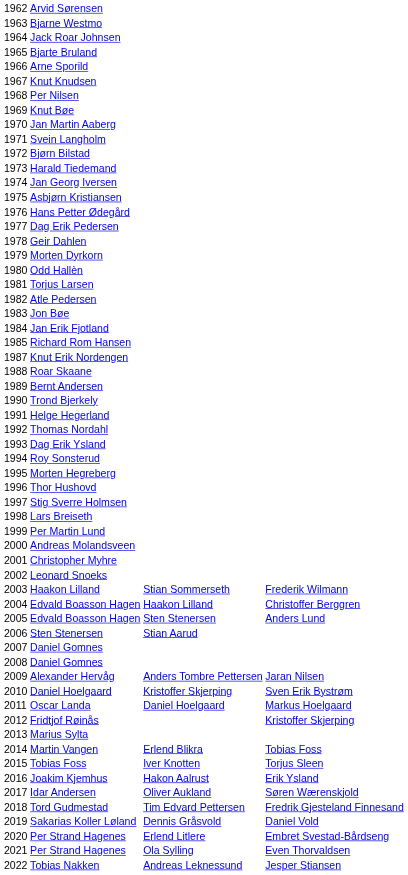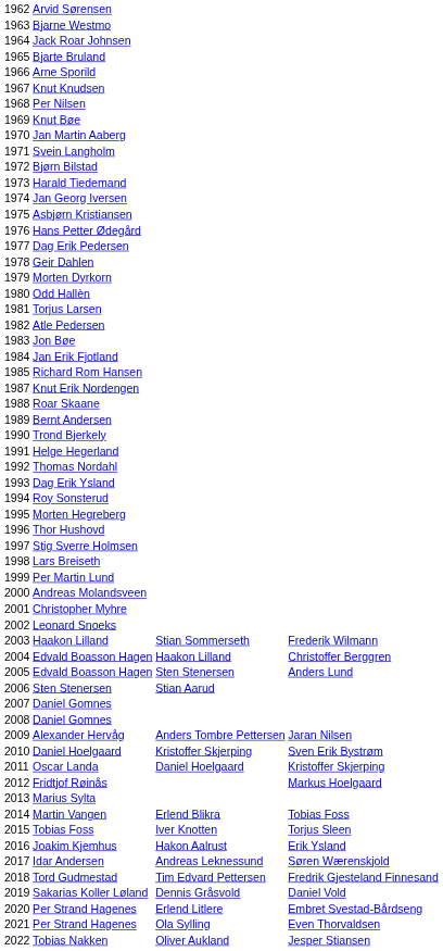Oscar Landa | column 4: Markus Hoelgaard -> Kristoffer Skjerping
Fridtjof Røinås | column 4: Kristoffer Skjerping -> Markus Hoelgaard
Idar Andersen | column 3: Oliver Aukland -> Andreas Leknessund
Tobias Nakken | column 3: Andreas Leknessund -> Oliver Aukland
